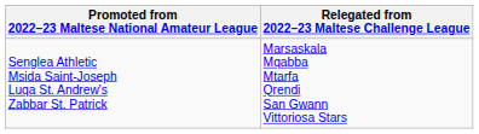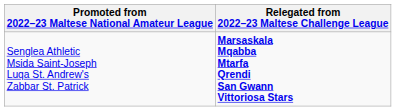row 2 | Relegated from 2022–23 Maltese Challenge League: normal -> bold
